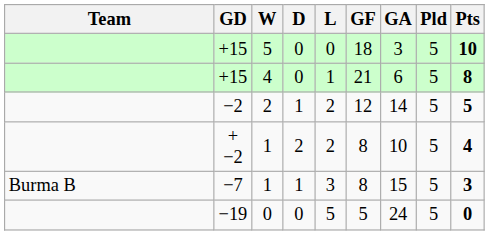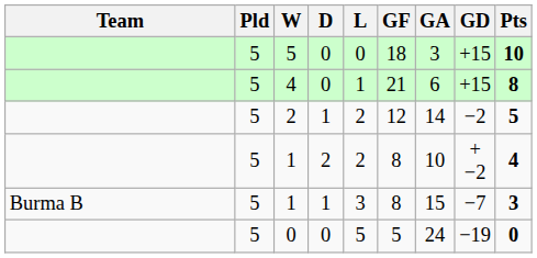columns swapped: Pld <-> GD
